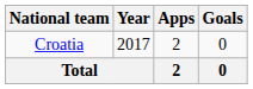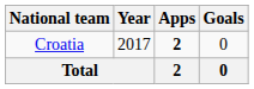Croatia | Apps: normal -> bold
